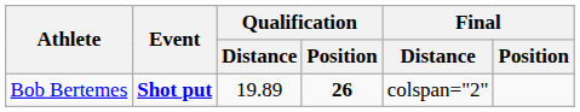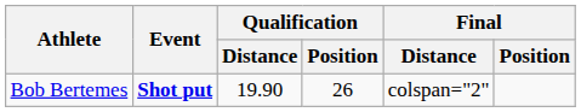Bob Bertemes | Qualification / Distance: 19.89 -> 19.90
Bob Bertemes | Qualification / Position: bold -> normal
